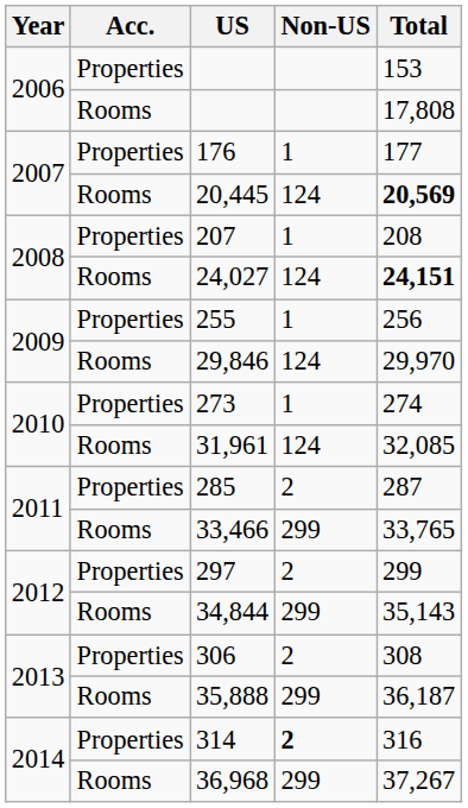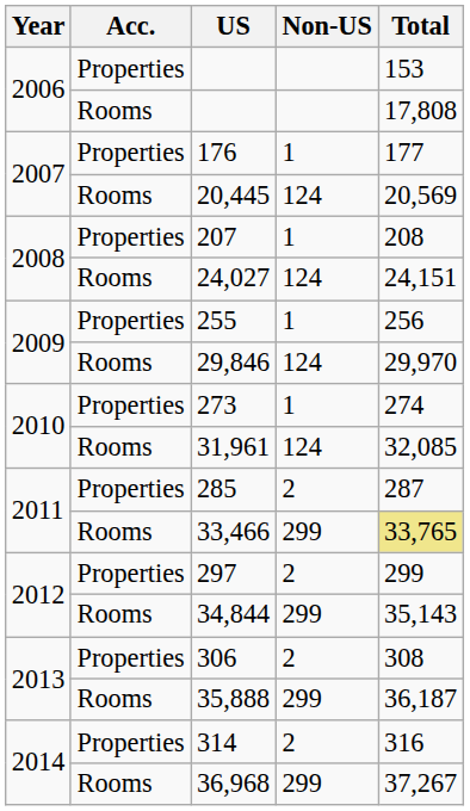20,445 | Total: bold -> normal
24,027 | Total: bold -> normal
33,466 | Total: no background -> khaki background
314 | Non-US: bold -> normal
